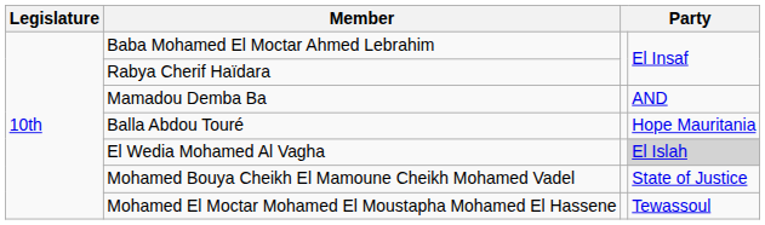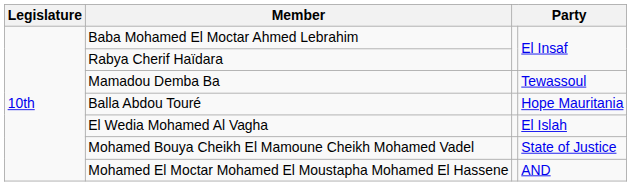Mamadou Demba Ba | column 4: AND -> Tewassoul
El Wedia Mohamed Al Vagha | column 4: lightgrey background -> no background
Mohamed El Moctar Mohamed El Moustapha Mohamed El Hassene | column 4: Tewassoul -> AND
